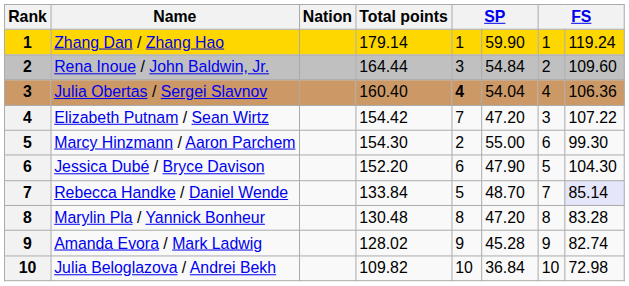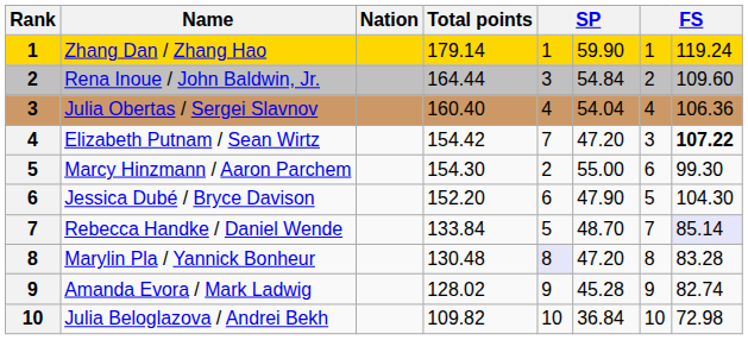Julia Obertas / Sergei Slavnov | column 5: bold -> normal
Elizabeth Putnam / Sean Wirtz | column 8: normal -> bold
Marylin Pla / Yannick Bonheur | column 5: no background -> lavender background
